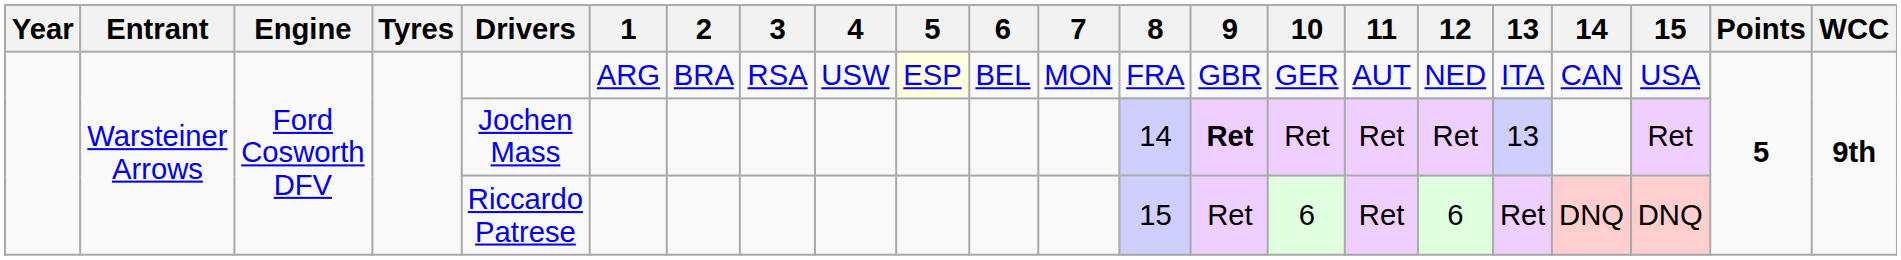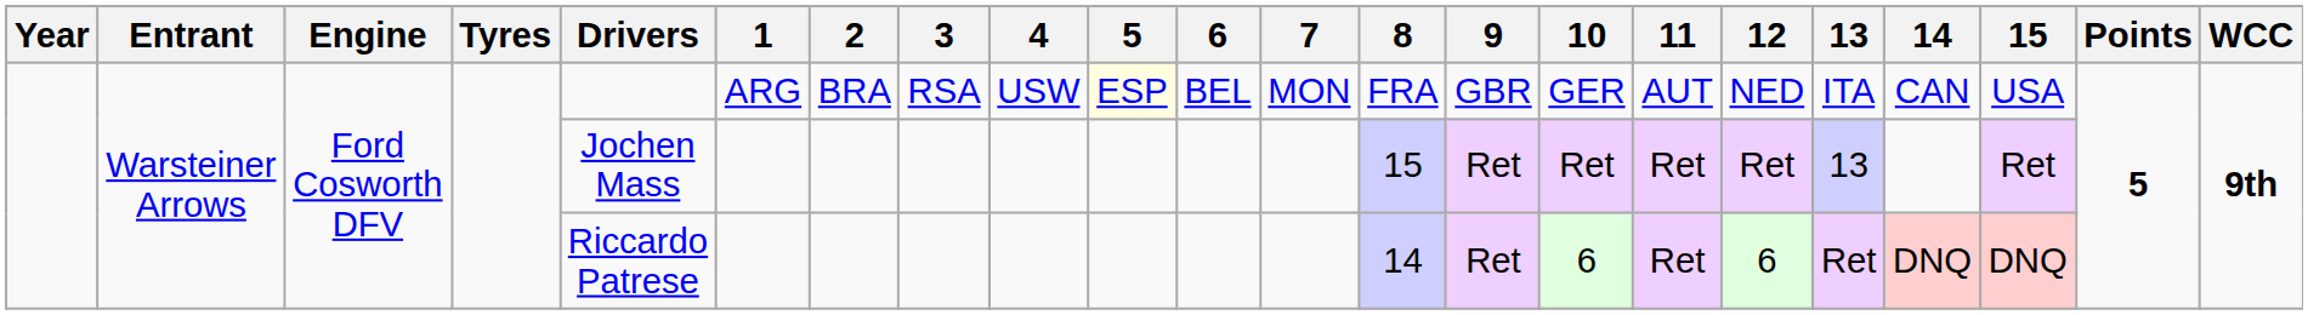row 3 | 8: 14 -> 15
row 3 | 9: bold -> normal
row 4 | 8: 15 -> 14
